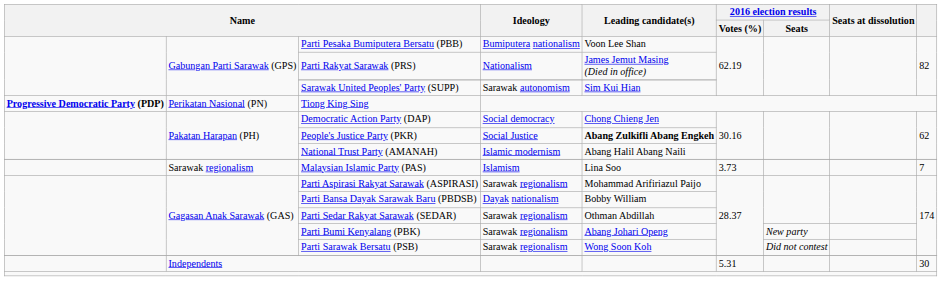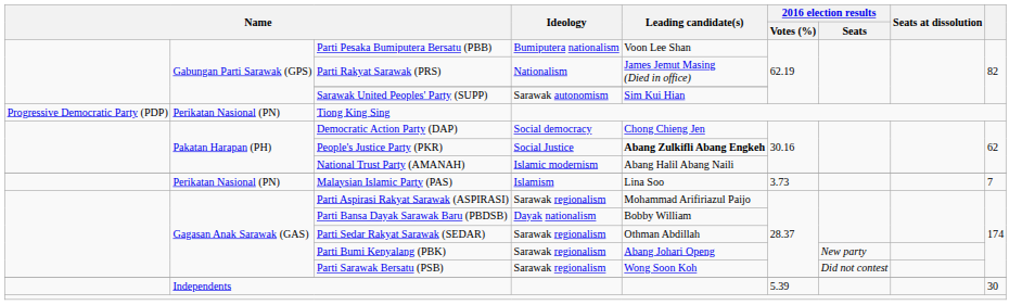Tiong King Sing | column 1: bold -> normal
Malaysian Islamic Party (PAS) | column 2: Sarawak regionalism -> Perikatan Nasional (PN)
Independents | 2016 election results / Votes (%): 5.31 -> 5.39
